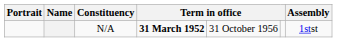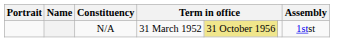N/A | column 4: bold -> normal
N/A | column 5: no background -> khaki background
